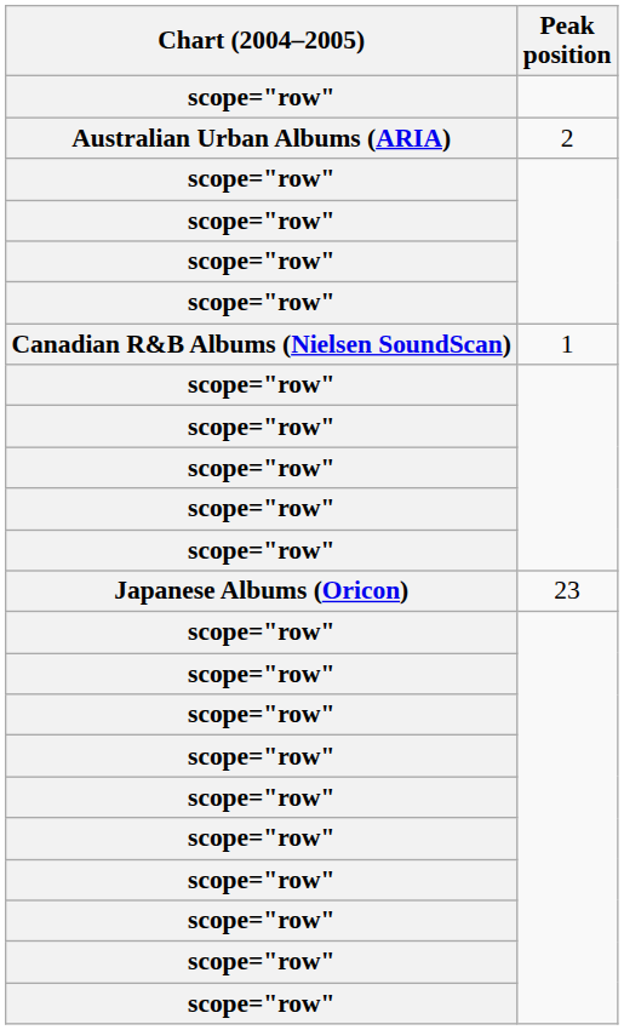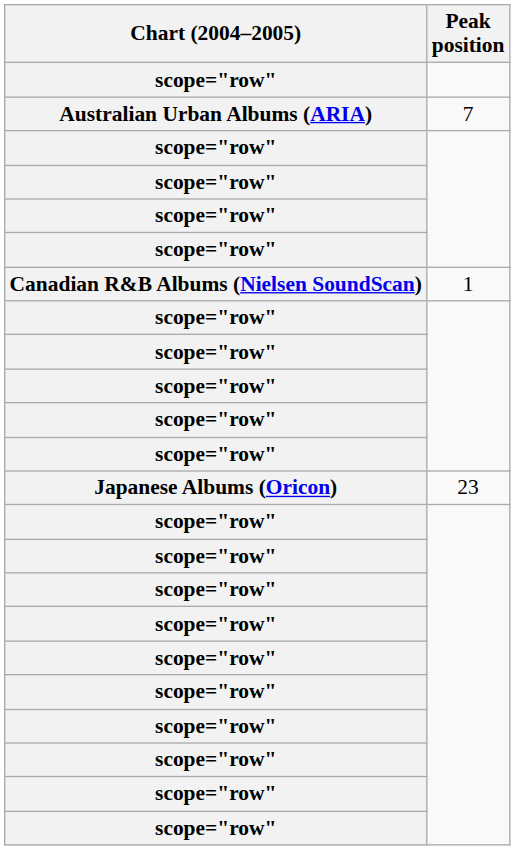Australian Urban Albums (ARIA) | Peak position: 2 -> 7
